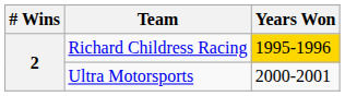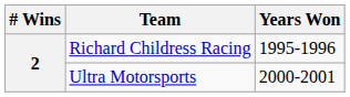Richard Childress Racing | Years Won: gold background -> no background
